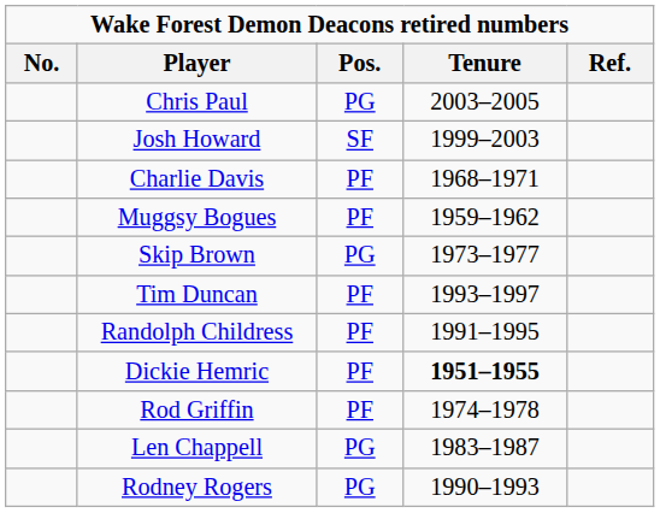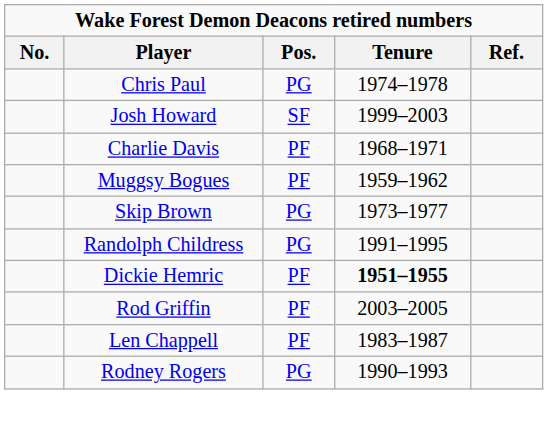Chris Paul | Tenure: 2003–2005 -> 1974–1978
- row: Tim Duncan | PF | 1993–1997
Randolph Childress | Pos.: PF -> PG
Rod Griffin | Tenure: 1974–1978 -> 2003–2005
Len Chappell | Pos.: PG -> PF
